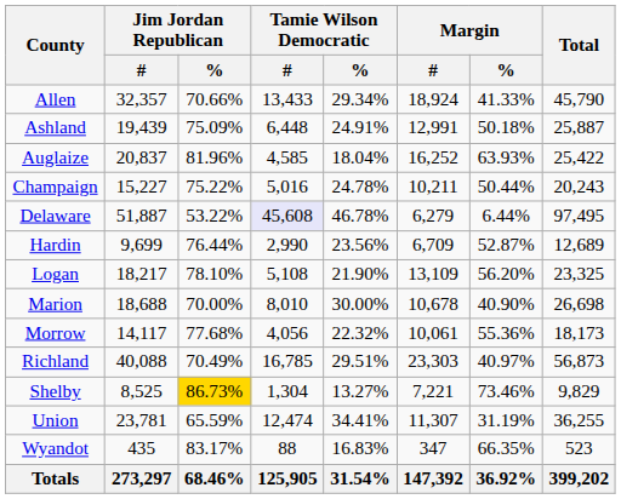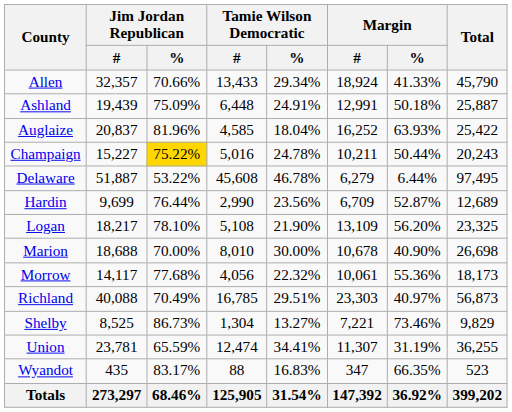Champaign | Jim Jordan Republican / %: no background -> gold background
Delaware | Tamie Wilson Democratic / #: lavender background -> no background
Shelby | Jim Jordan Republican / %: gold background -> no background
